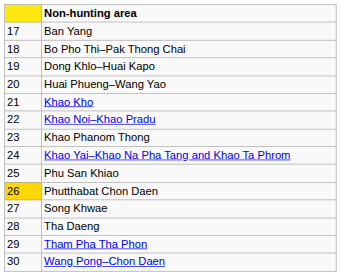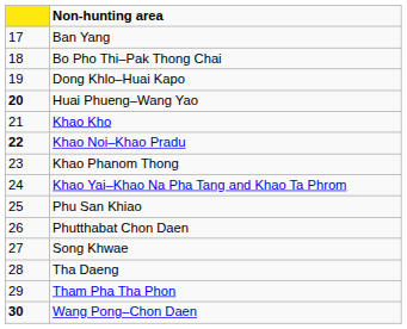Huai Phueng–Wang Yao | column 1: normal -> bold
Khao Noi–Khao Pradu | column 1: normal -> bold
Phutthabat Chon Daen | column 1: gold background -> no background
Wang Pong–Chon Daen | column 1: normal -> bold
